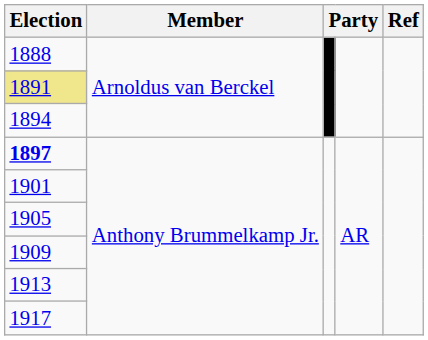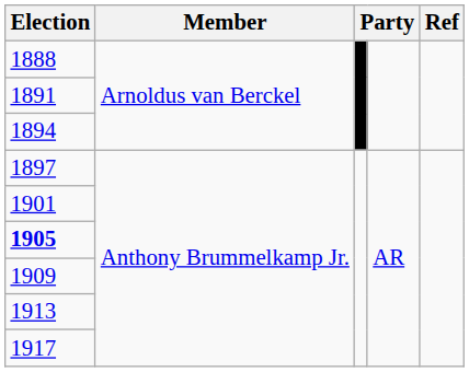1891 | Election: khaki background -> no background
1897 | Election: bold -> normal
1905 | Election: normal -> bold
